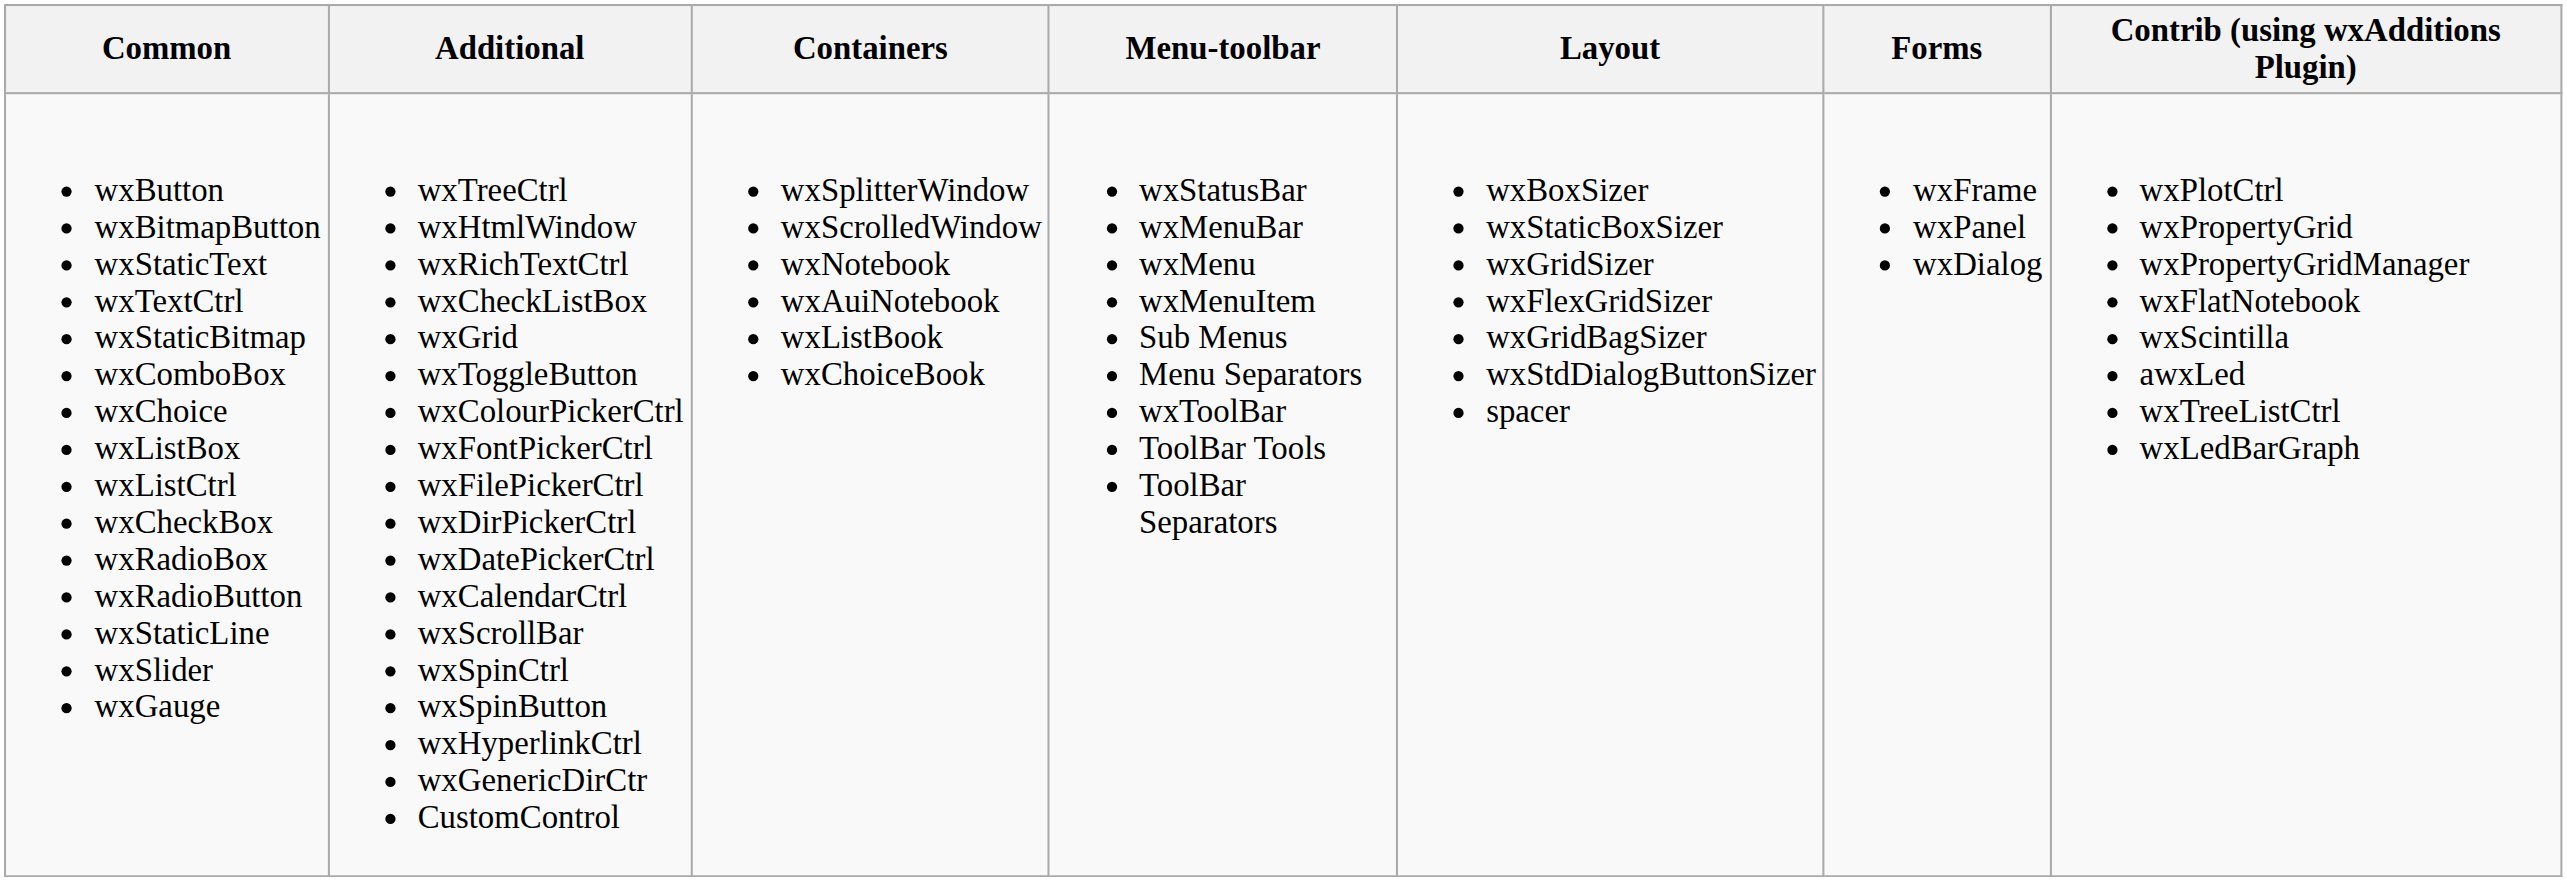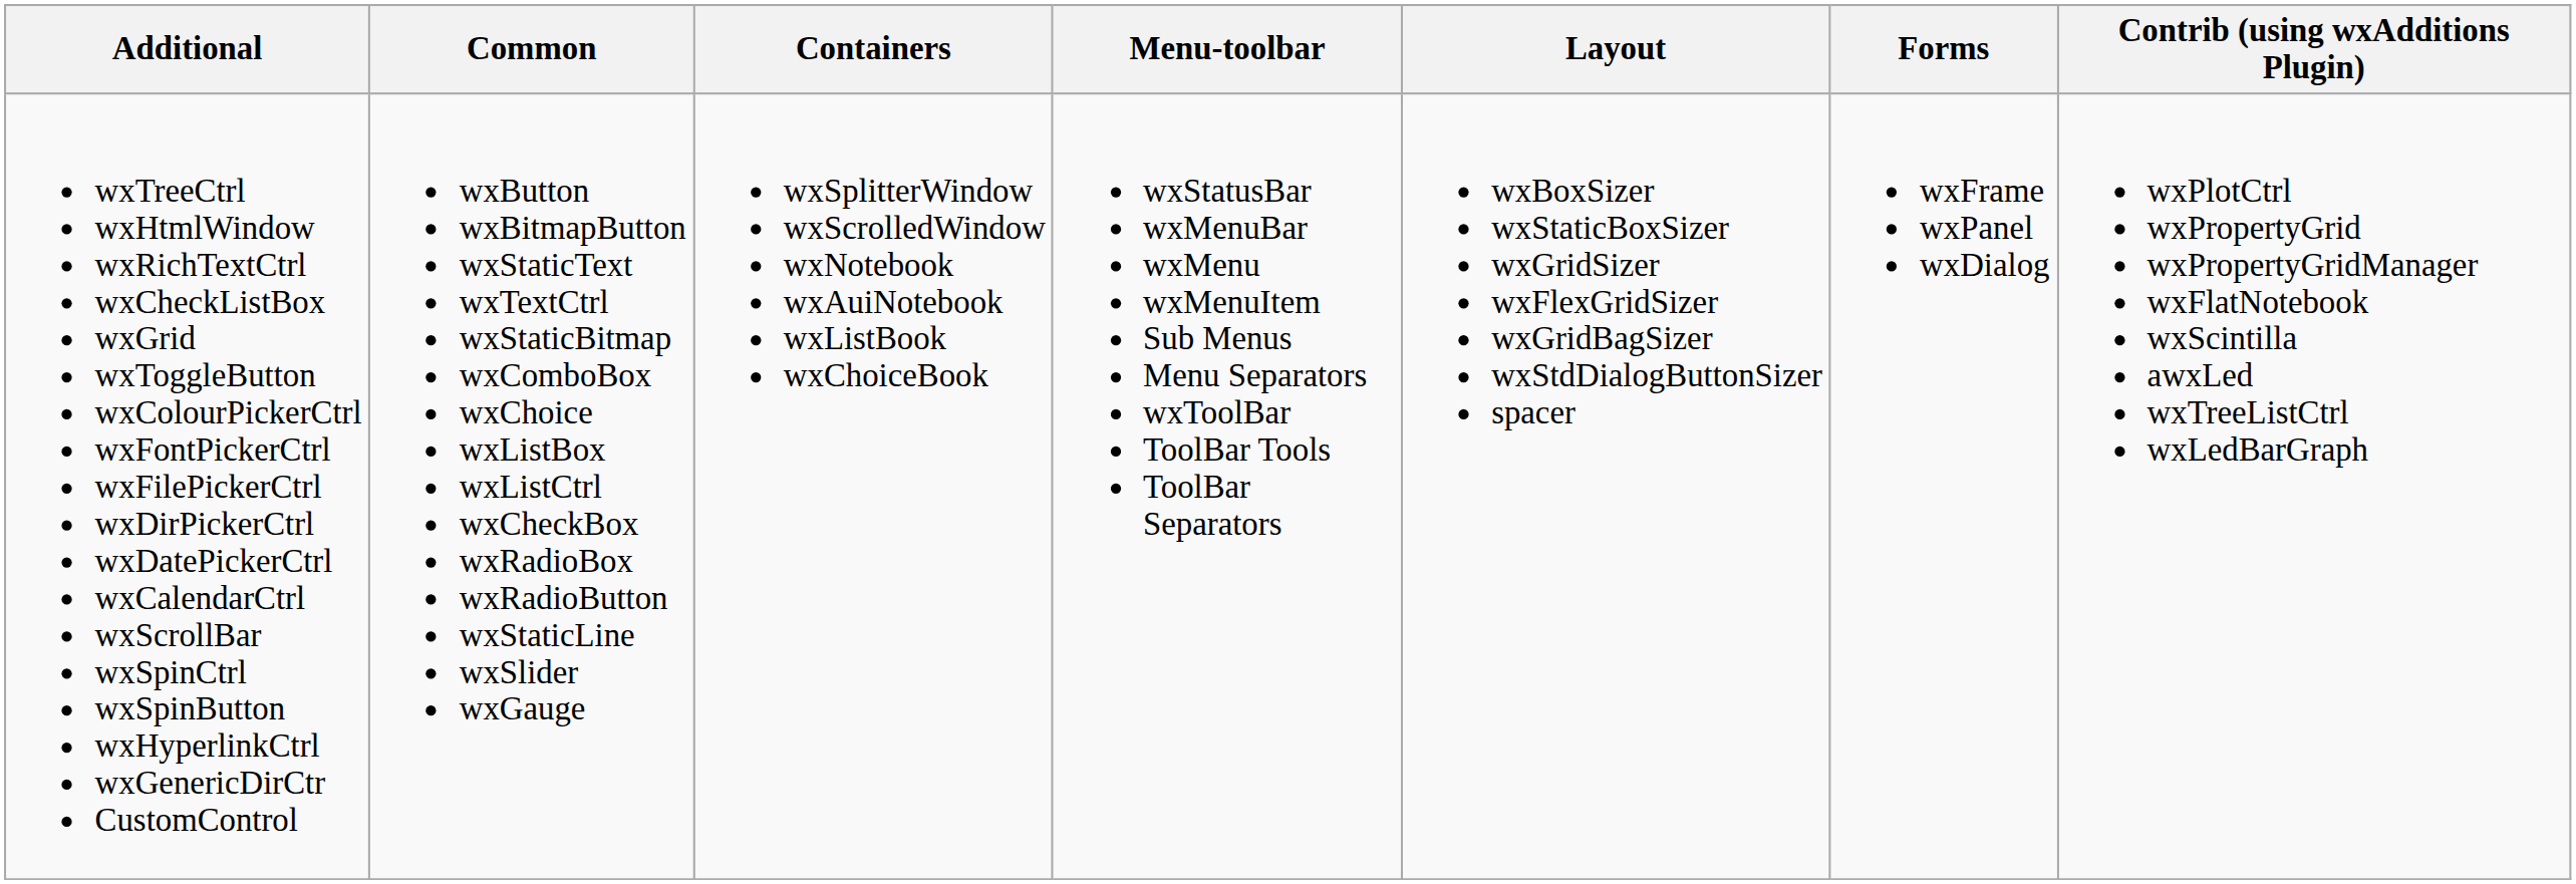columns swapped: Common <-> Additional
